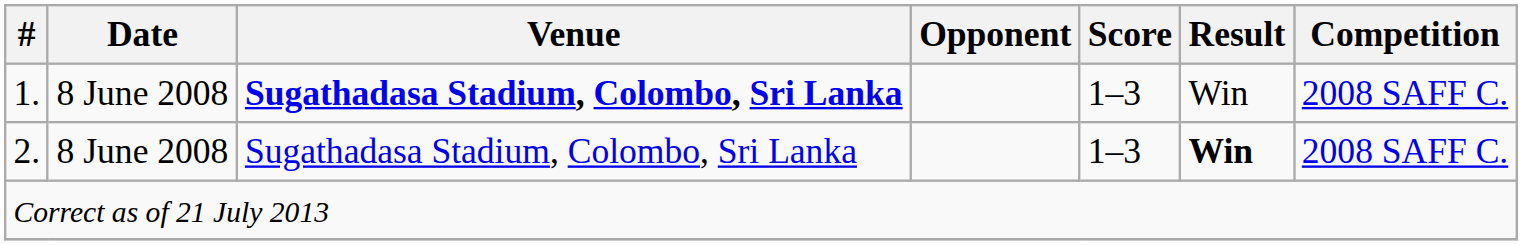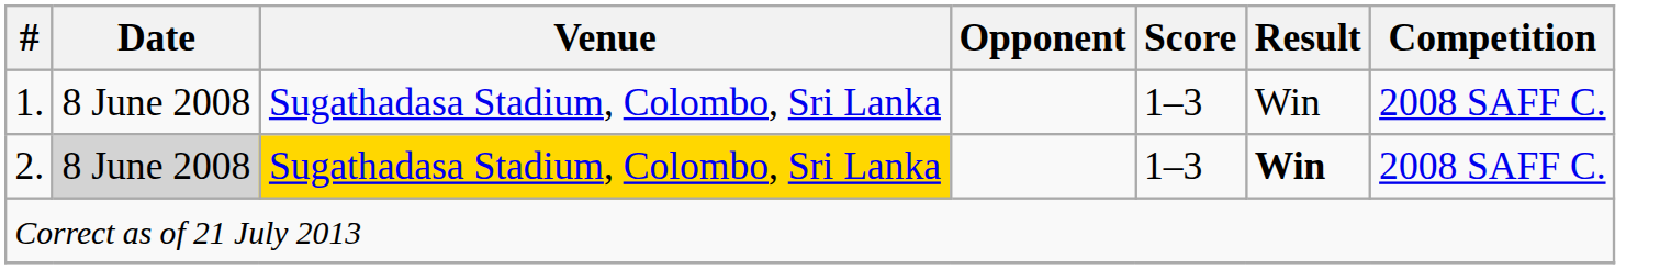1. | Venue: bold -> normal
2. | Date: no background -> lightgrey background
2. | Venue: no background -> gold background
